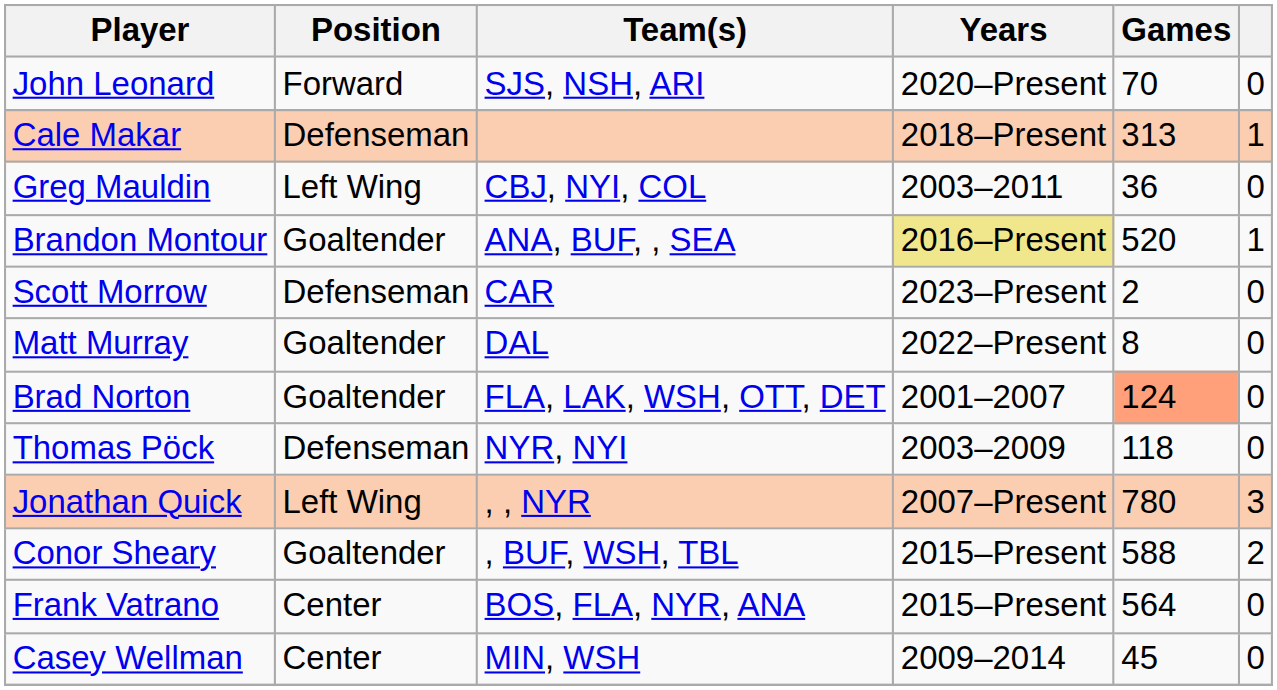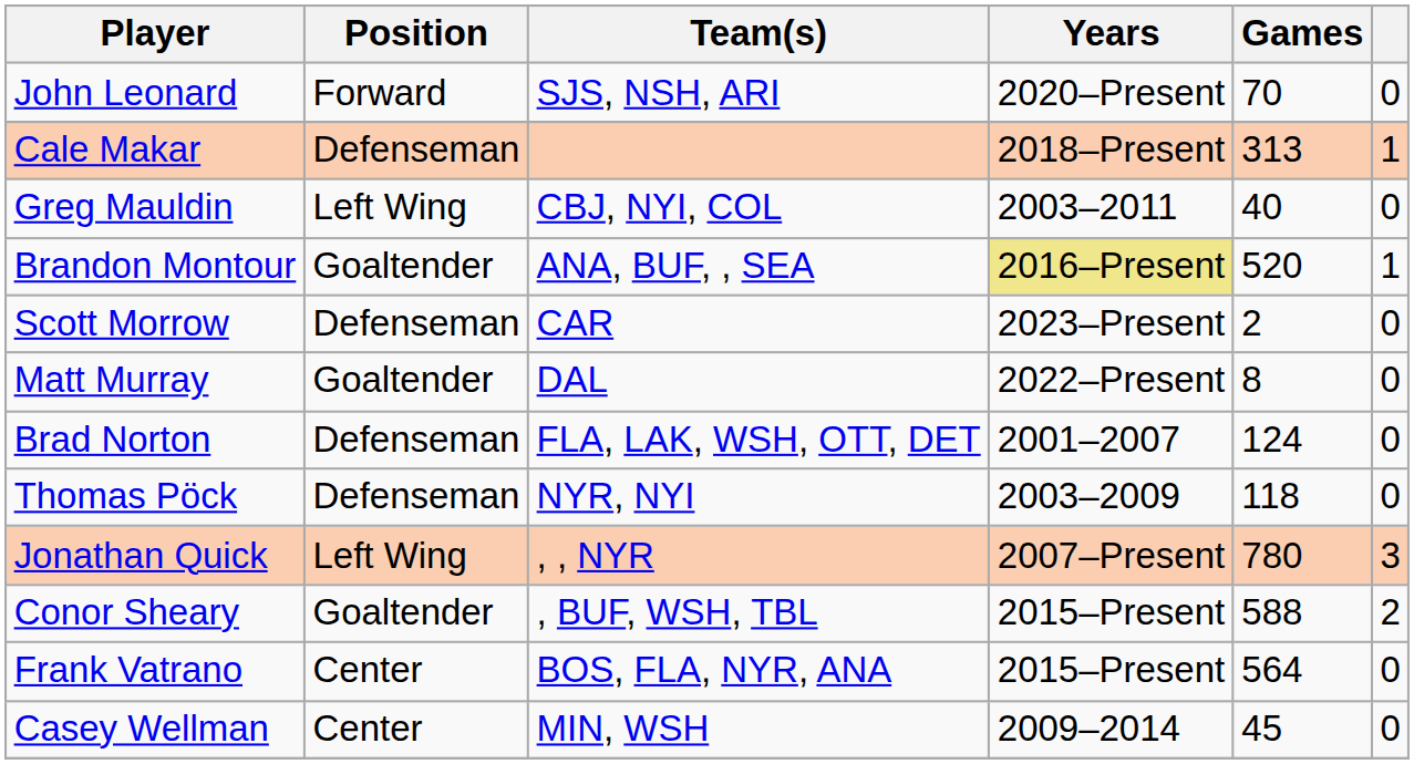Greg Mauldin | Games: 36 -> 40
Brad Norton | Position: Goaltender -> Defenseman
Brad Norton | Games: lightsalmon background -> no background
